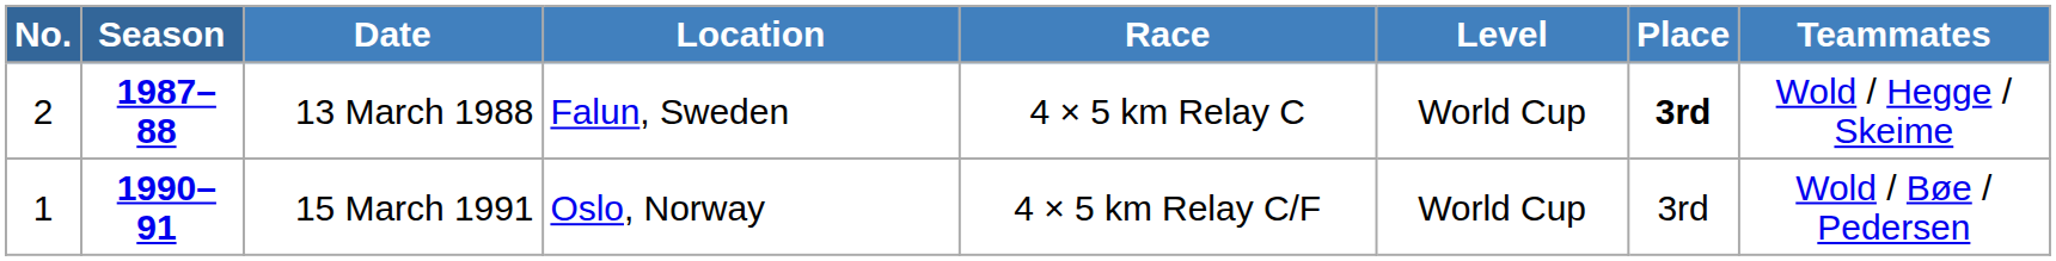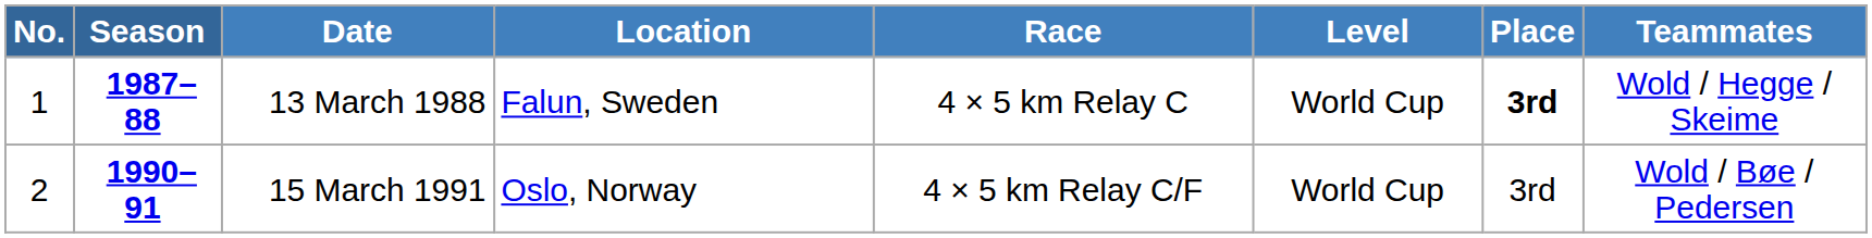13 March 1988 | No.: 2 -> 1
15 March 1991 | No.: 1 -> 2
